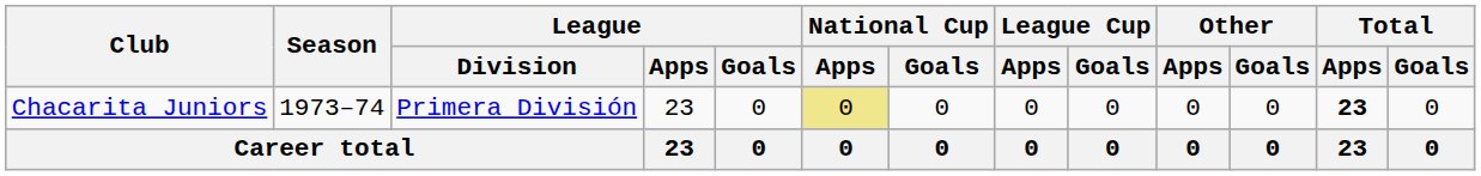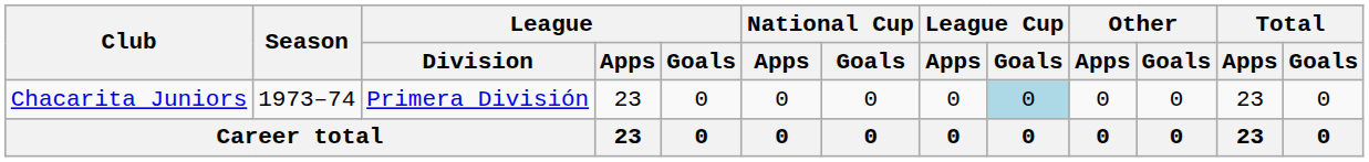Chacarita Juniors | National Cup / Apps: khaki background -> no background
Chacarita Juniors | League Cup / Goals: no background -> lightblue background
Chacarita Juniors | Total / Apps: bold -> normal
